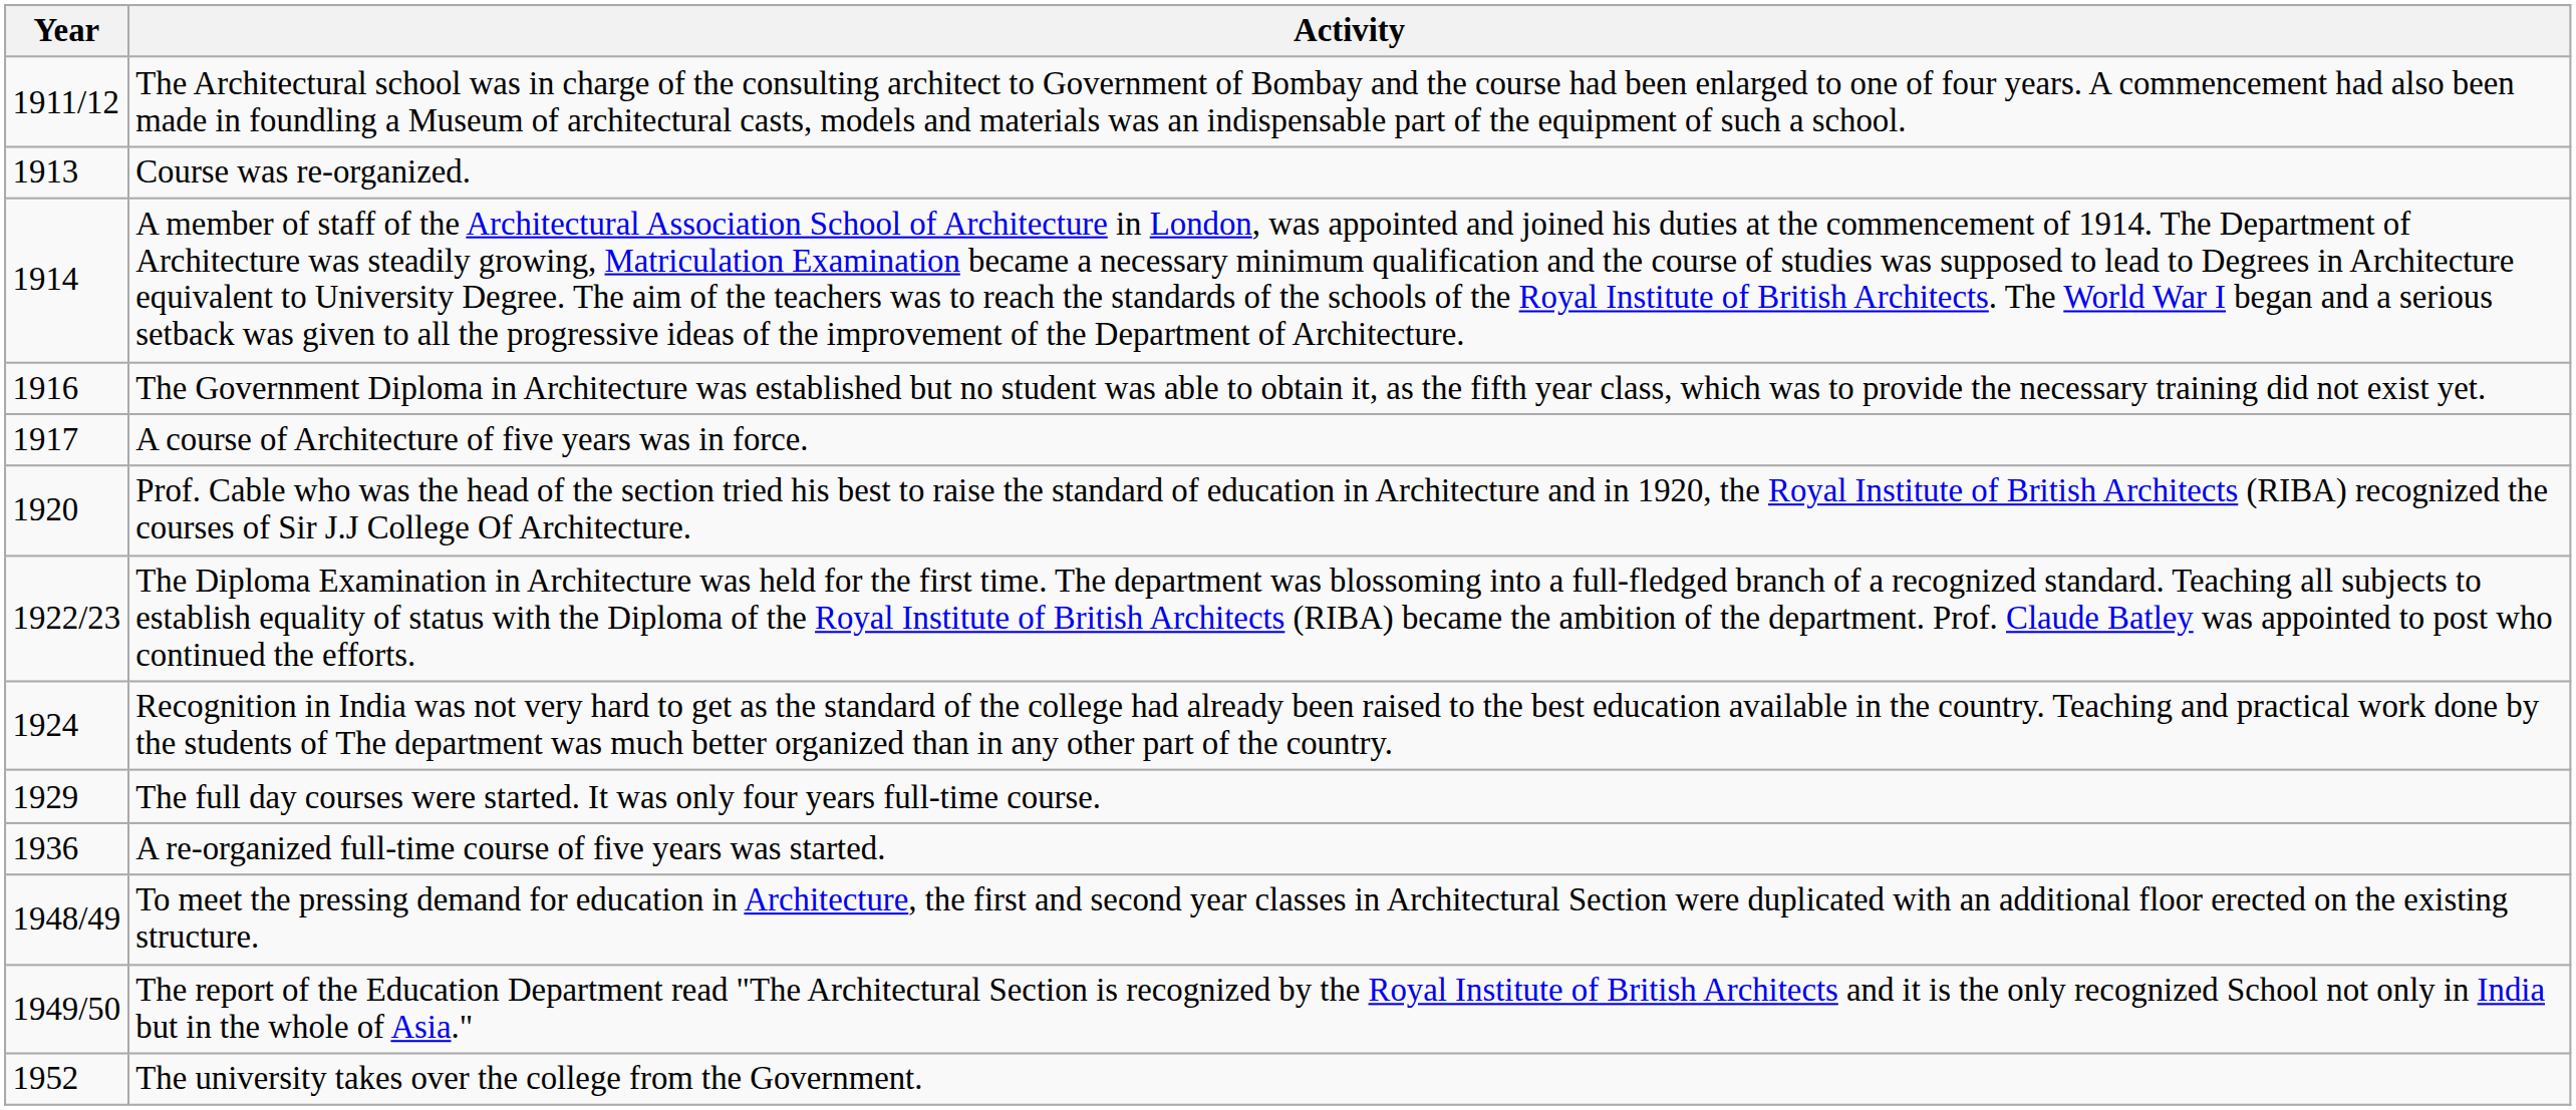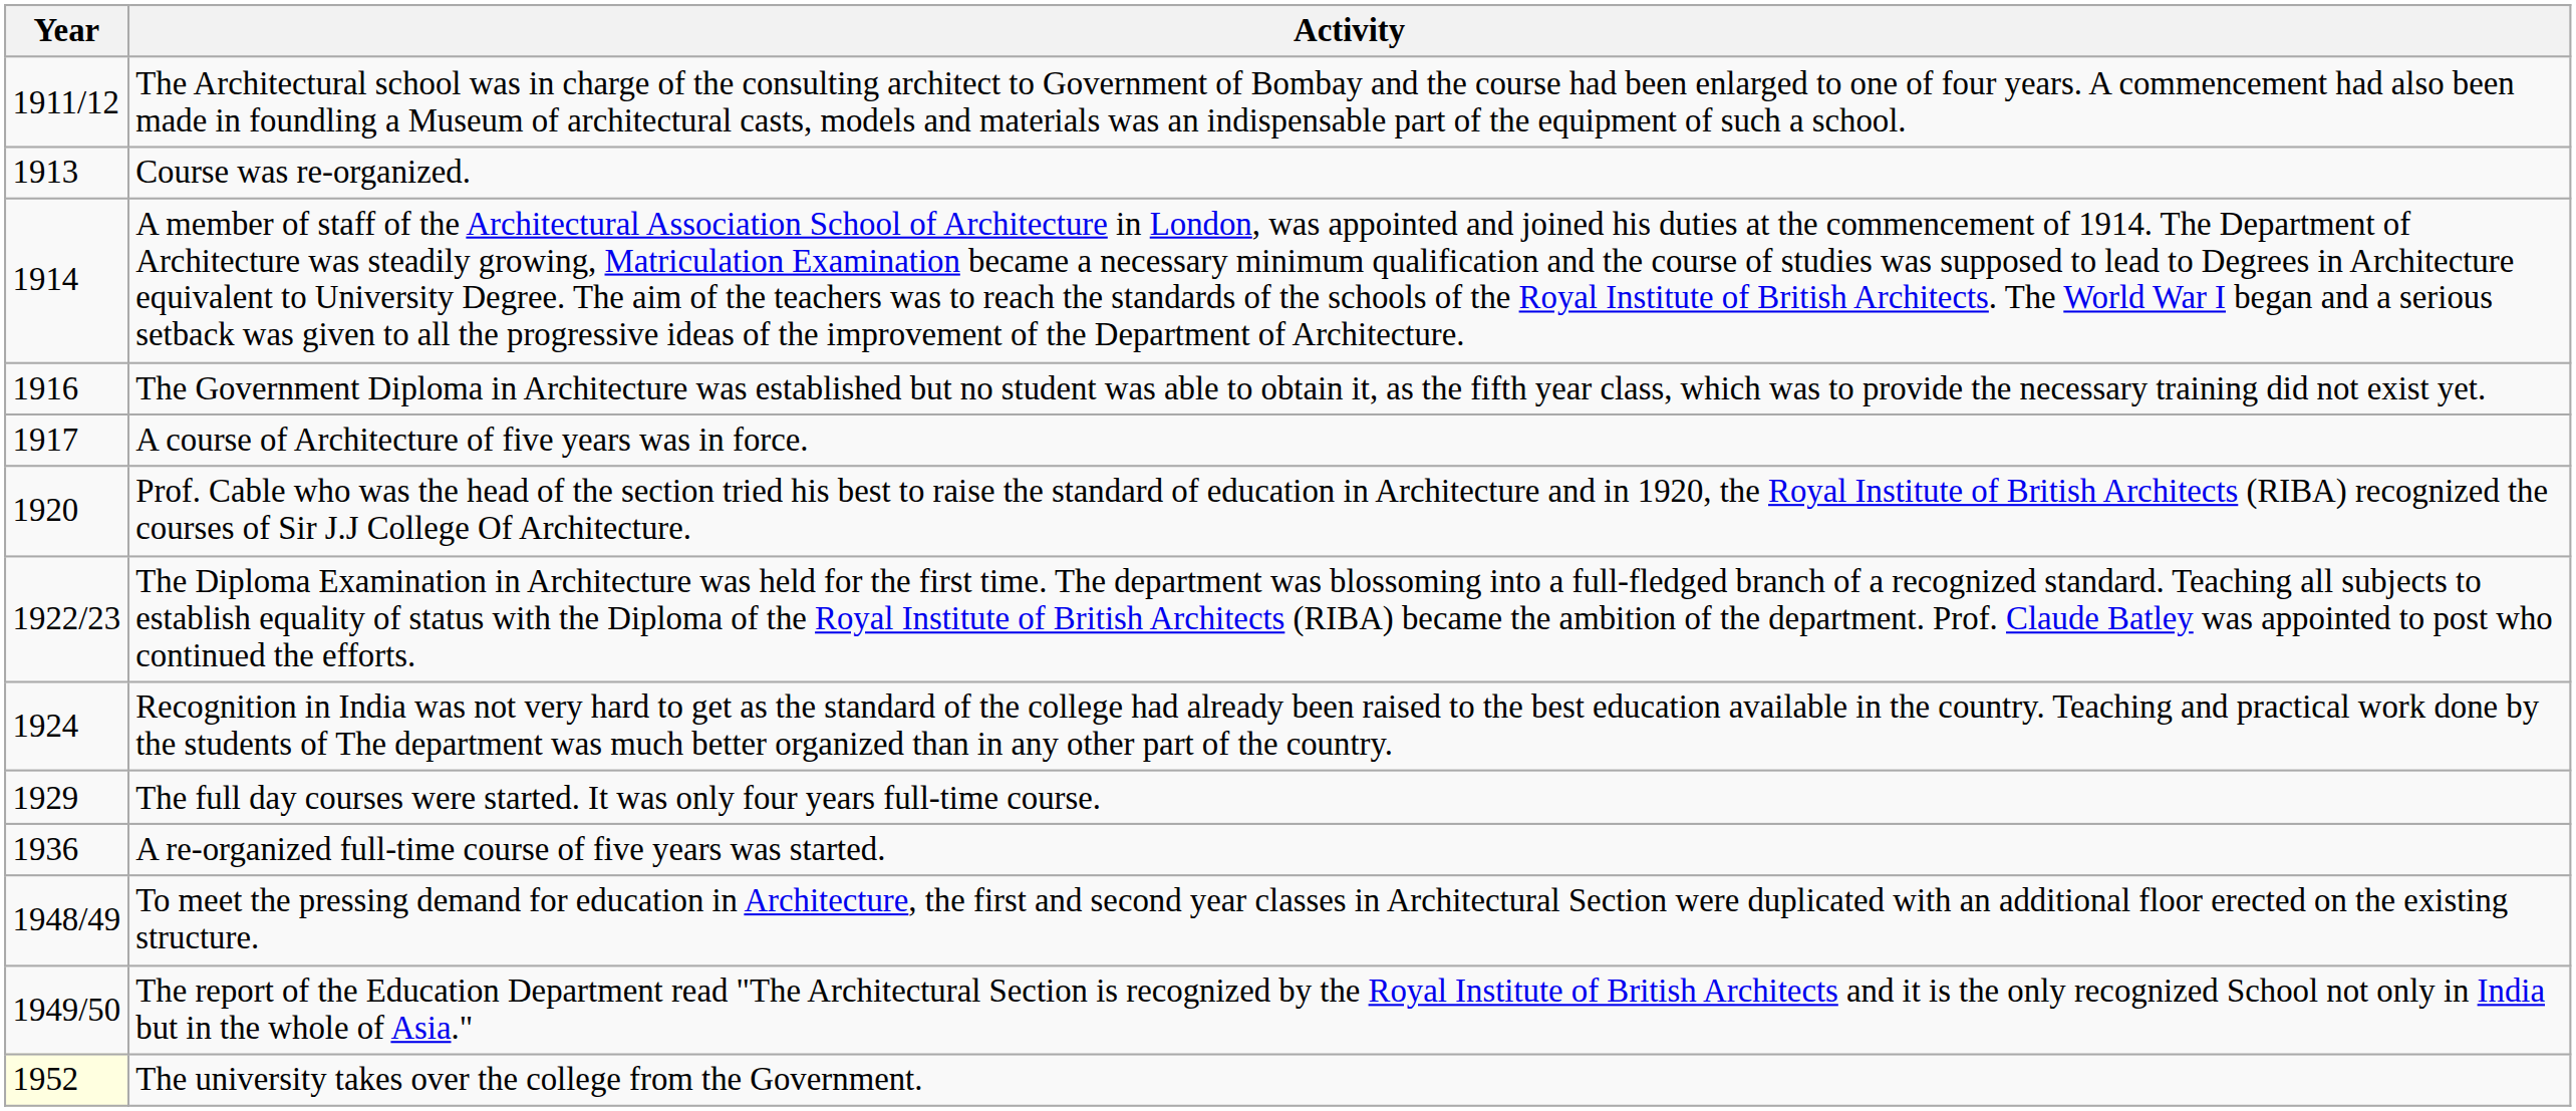The university takes over the college from the Government. | Year: no background -> lightyellow background
